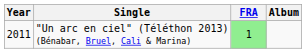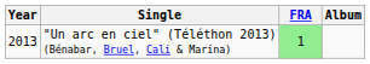row 2 | Year: 2011 -> 2013
